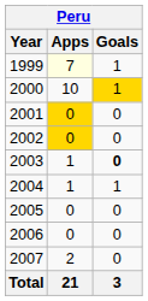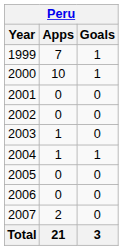1999 | Apps: lightyellow background -> no background
2000 | Goals: gold background -> no background
2001 | Apps: gold background -> no background
2002 | Apps: gold background -> no background
2003 | Goals: bold -> normal
